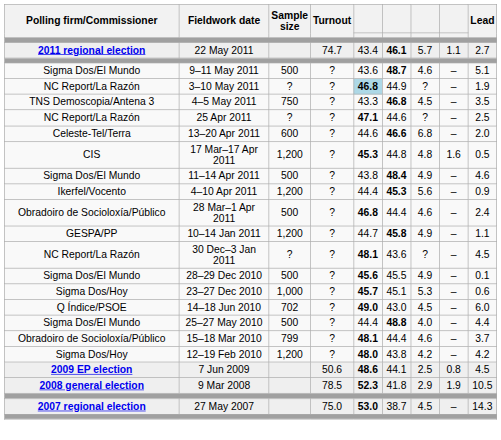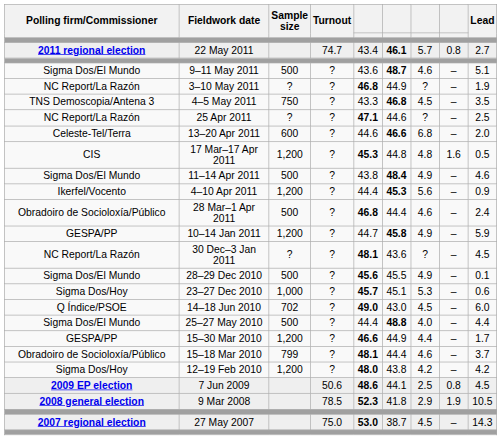22 May 2011 | column 8: 1.1 -> 0.8
3–10 May 2011 | column 5: lightblue background -> no background
10–14 Jan 2011 | Lead: 1.1 -> 5.9
+ row: GESPA/PP | 15–30 Mar 2010 | 1,200 | ? | 46.6 | 44.9 | 4.4 | – | 1.7
